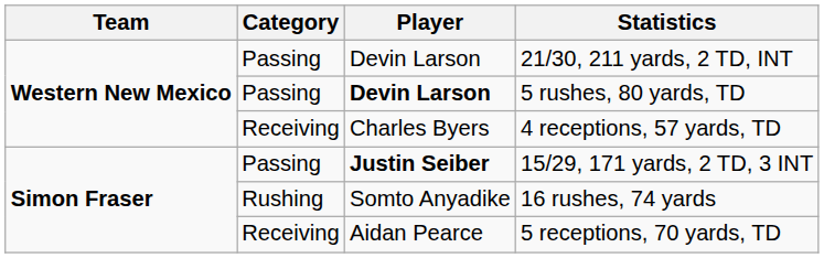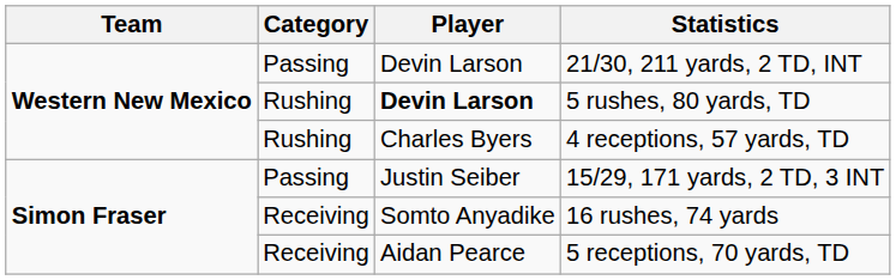5 rushes, 80 yards, TD | Category: Passing -> Rushing
4 receptions, 57 yards, TD | Category: Receiving -> Rushing
15/29, 171 yards, 2 TD, 3 INT | Player: bold -> normal
16 rushes, 74 yards | Category: Rushing -> Receiving
